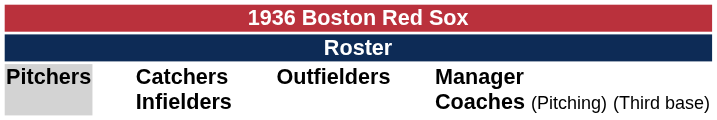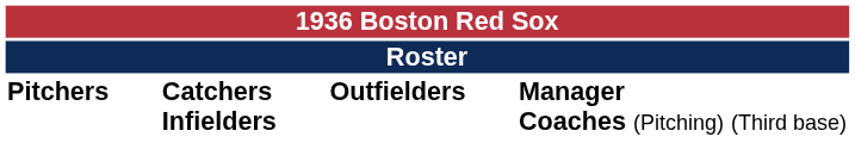Pitchers | column 1: lightgrey background -> no background
